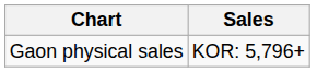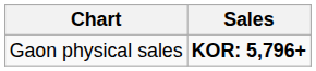Gaon physical sales | Sales: normal -> bold
